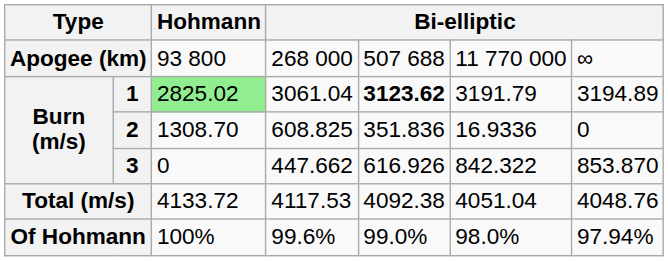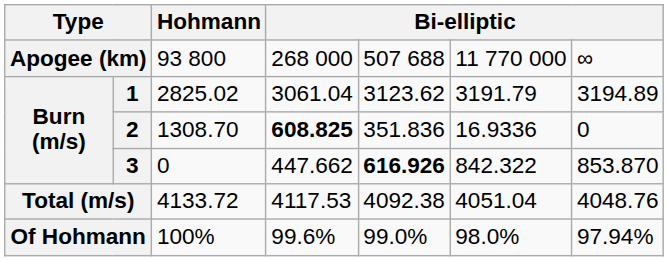1 | Hohmann: lightgreen background -> no background
1 | column 5: bold -> normal
2 | column 4: normal -> bold
3 | column 5: normal -> bold
